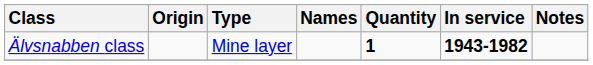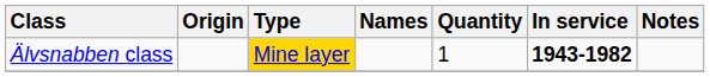Älvsnabben class | Type: no background -> gold background
Älvsnabben class | Quantity: bold -> normal
